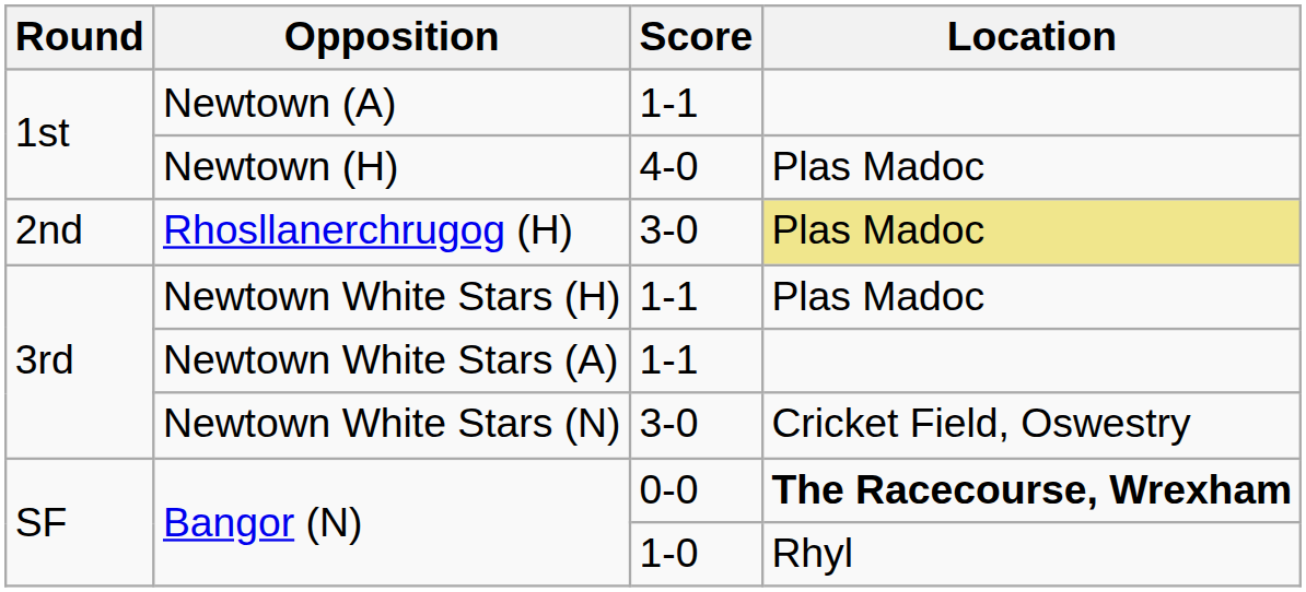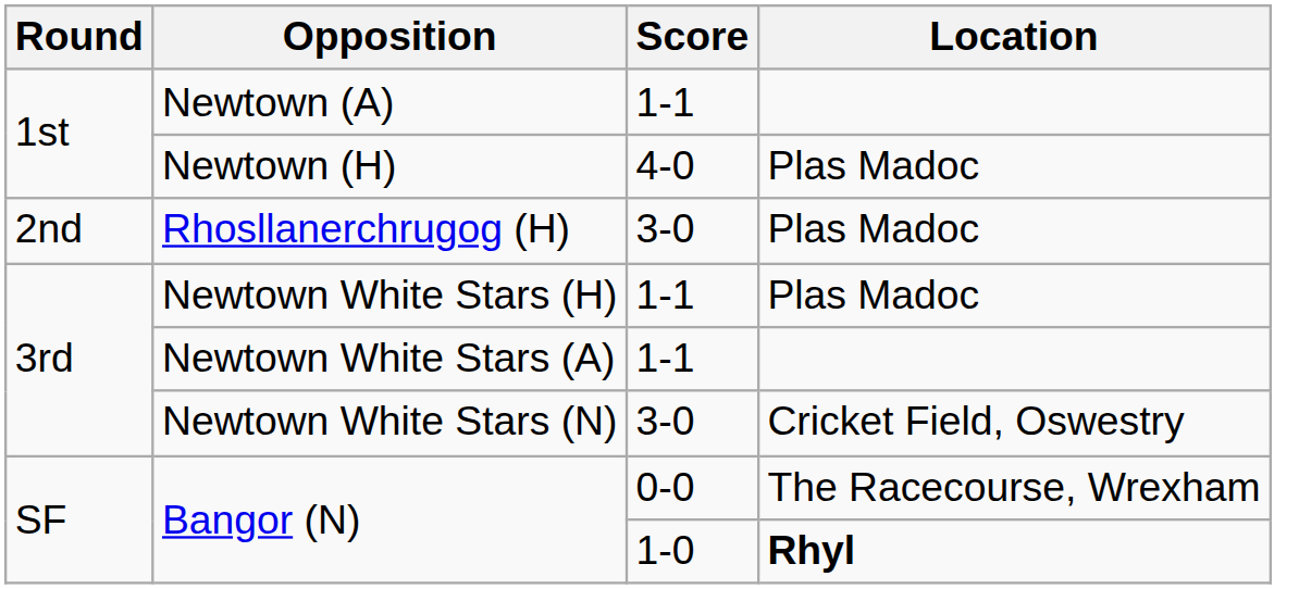Rhosllanerchrugog (H) | Location: khaki background -> no background
Bangor (N) / 0-0 | Location: bold -> normal
Bangor (N) / 1-0 | Location: normal -> bold
